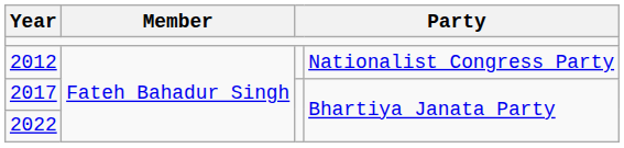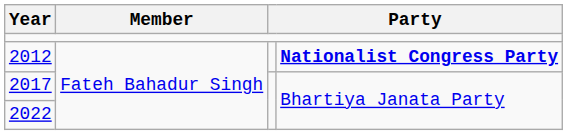2012 | column 4: normal -> bold
